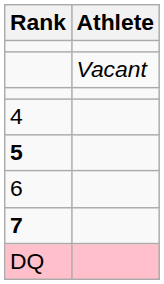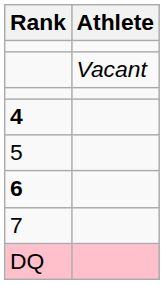row 5 | Rank: normal -> bold
row 6 | Rank: bold -> normal
row 7 | Rank: normal -> bold
row 8 | Rank: bold -> normal
